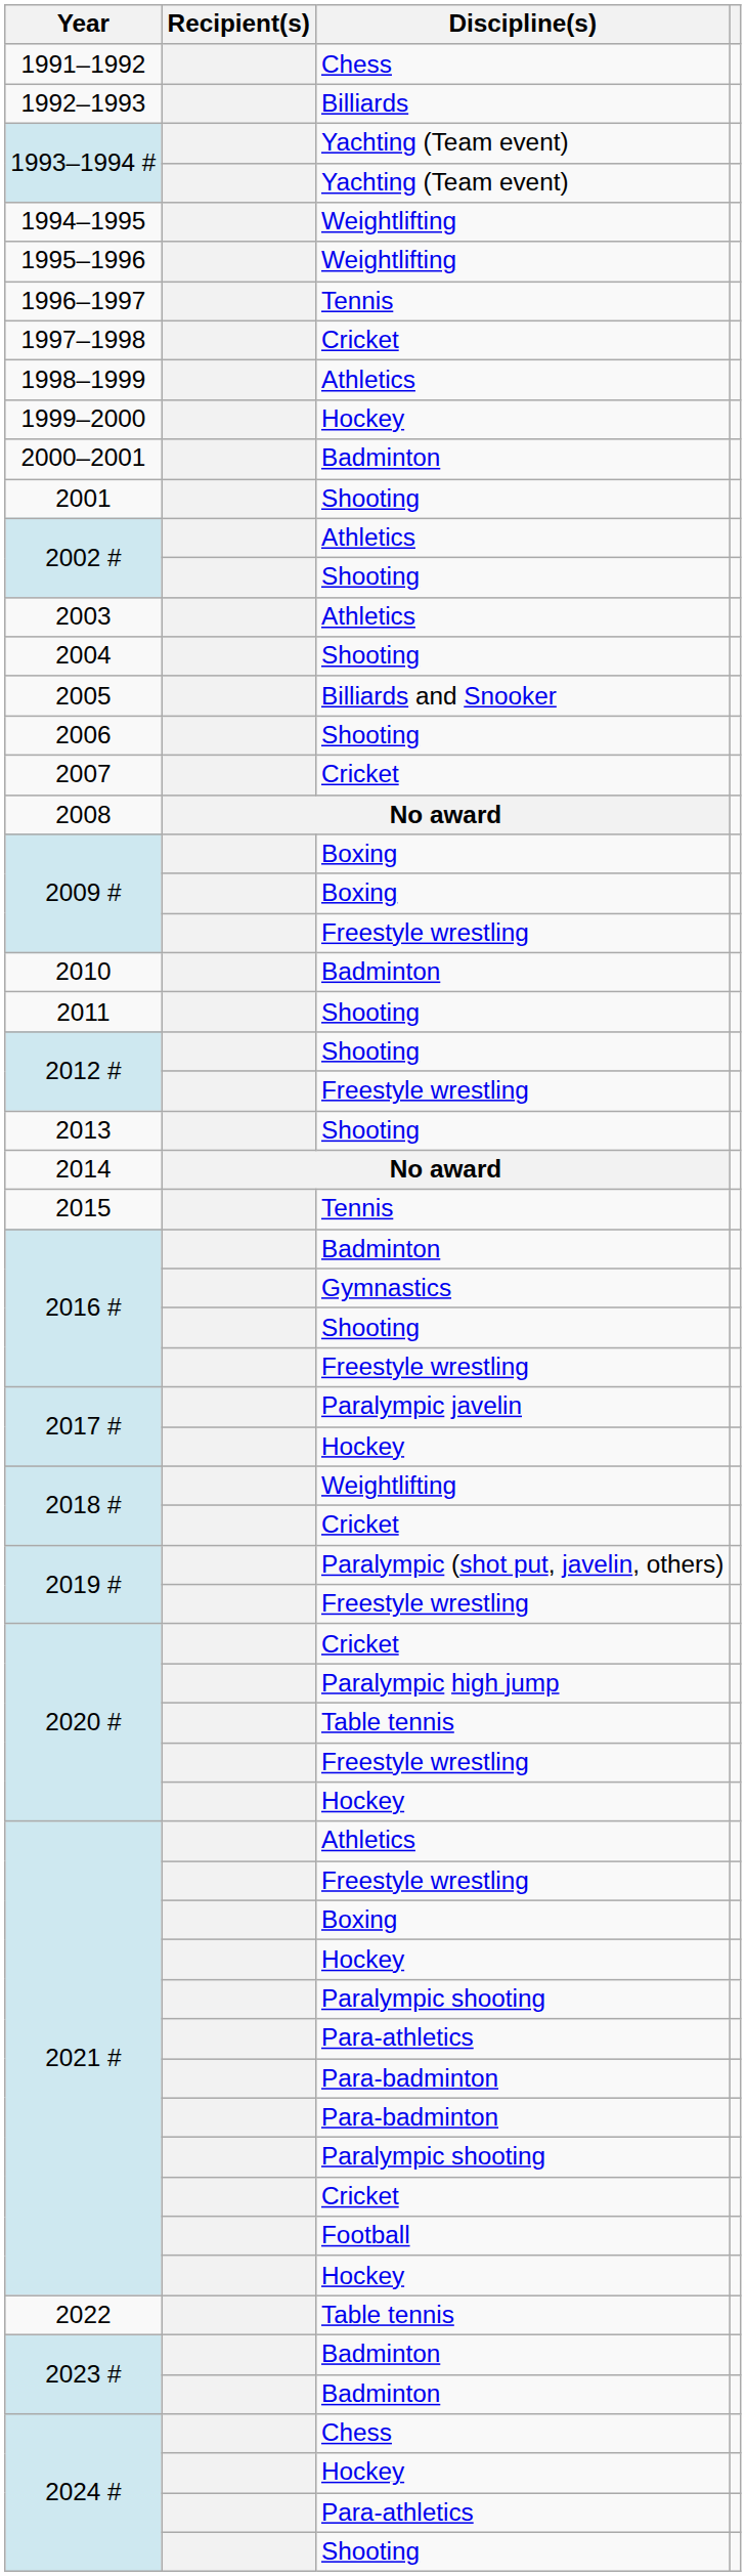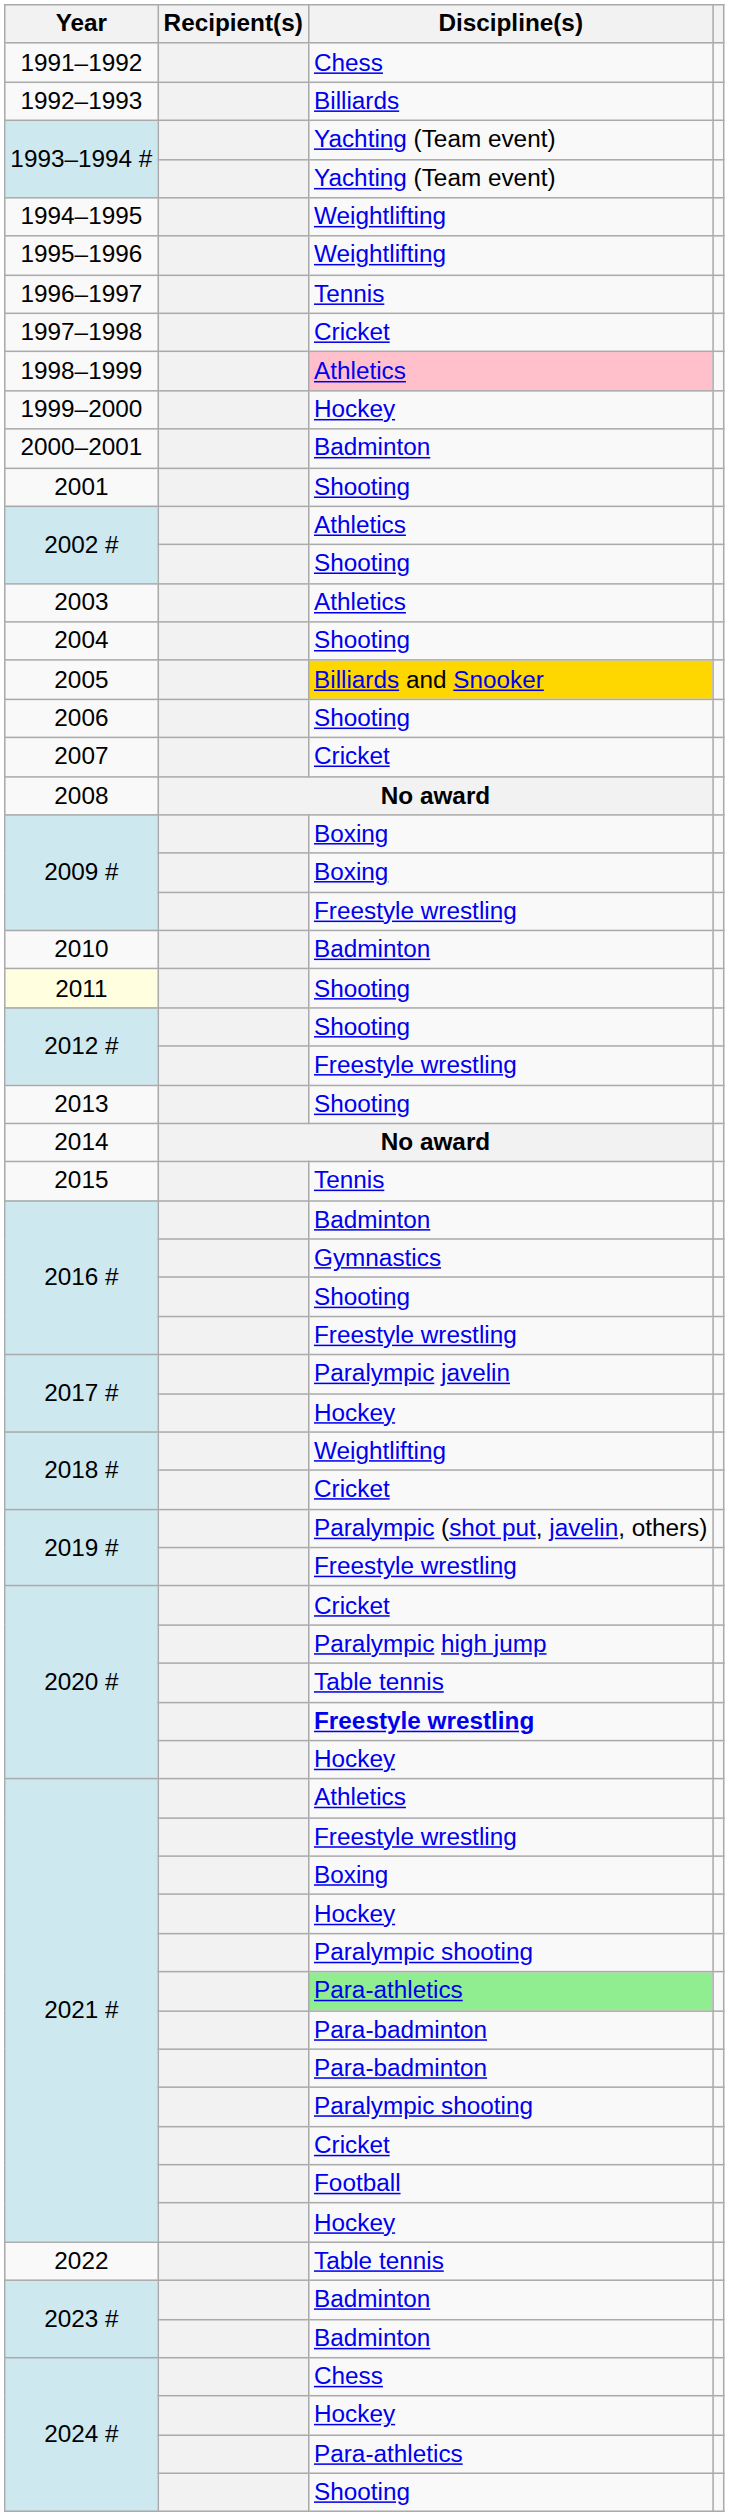1998–1999 | Discipline(s): no background -> pink background
2005 | Discipline(s): no background -> gold background
2011 | Year: no background -> lightyellow background
2020 # / Freestyle wrestling | Discipline(s): normal -> bold
2021 # / Para-athletics | Discipline(s): no background -> lightgreen background
